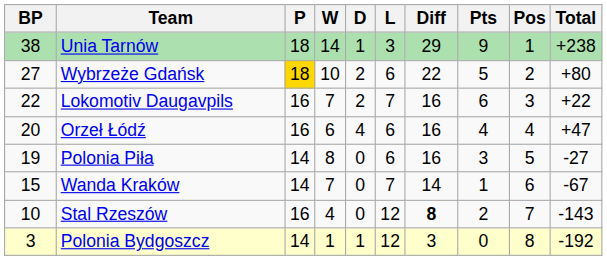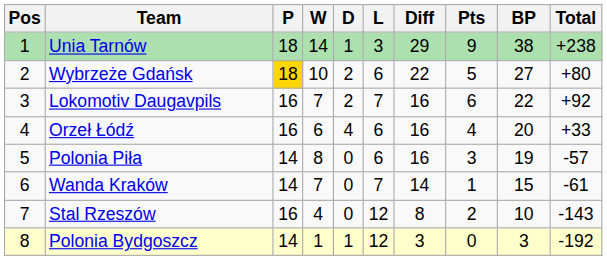columns swapped: Pos <-> BP
Lokomotiv Daugavpils | Total: +22 -> +92
Orzeł Łódź | Total: +47 -> +33
Polonia Piła | Total: -27 -> -57
Wanda Kraków | Total: -67 -> -61
Stal Rzeszów | Diff: bold -> normal
